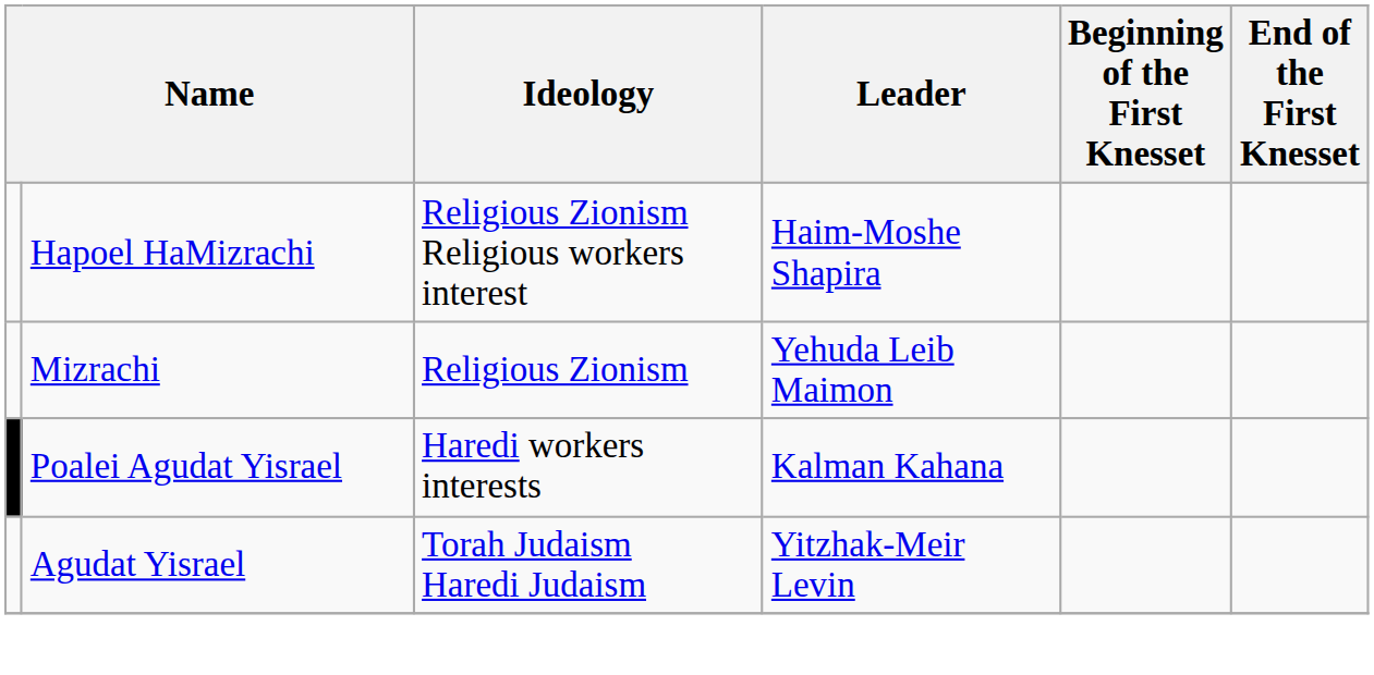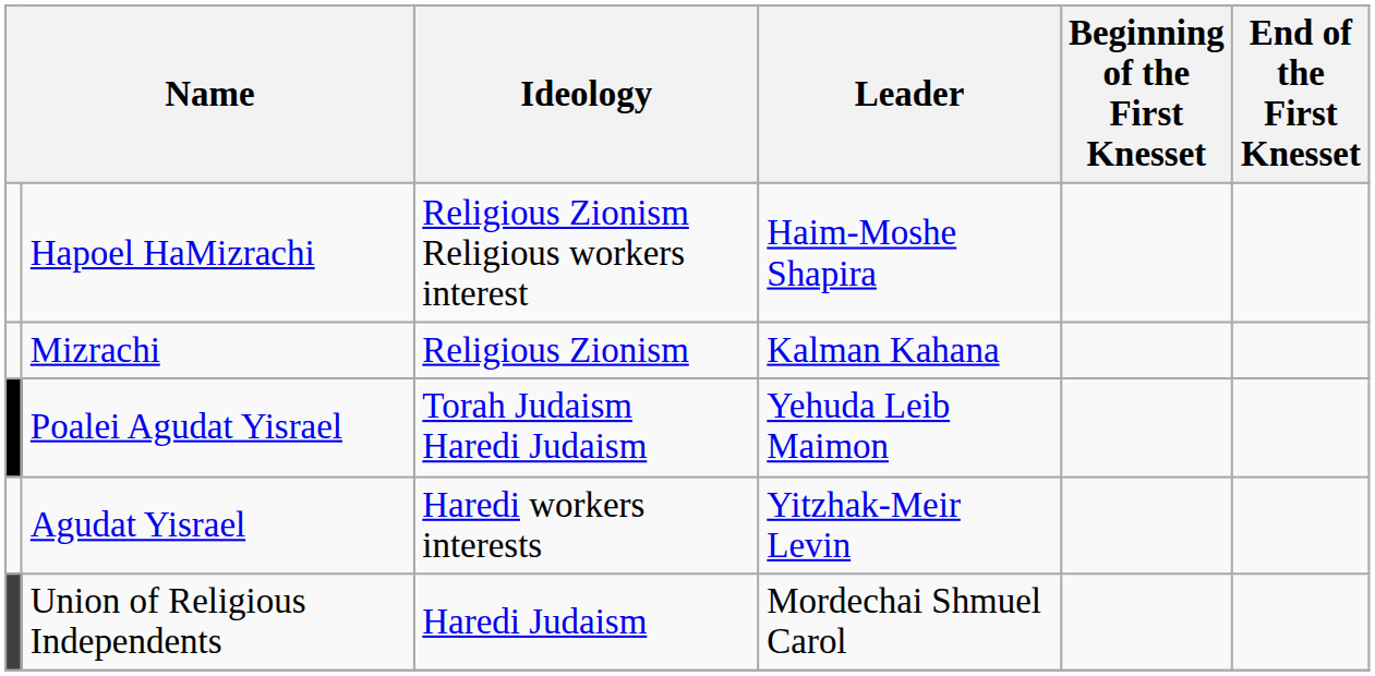Mizrachi | Leader: Yehuda Leib Maimon -> Kalman Kahana
Poalei Agudat Yisrael | Ideology: Haredi workers interests -> Torah Judaism Haredi Judaism
Poalei Agudat Yisrael | Leader: Kalman Kahana -> Yehuda Leib Maimon
Agudat Yisrael | Ideology: Torah Judaism Haredi Judaism -> Haredi workers interests
+ row: Union of Religious Independents | Haredi Judaism | Mordechai Shmuel Carol
